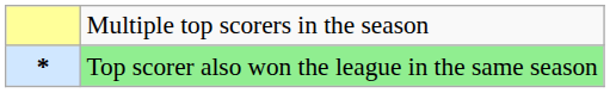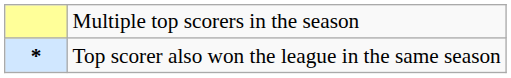* | column 2: lightgreen background -> no background
